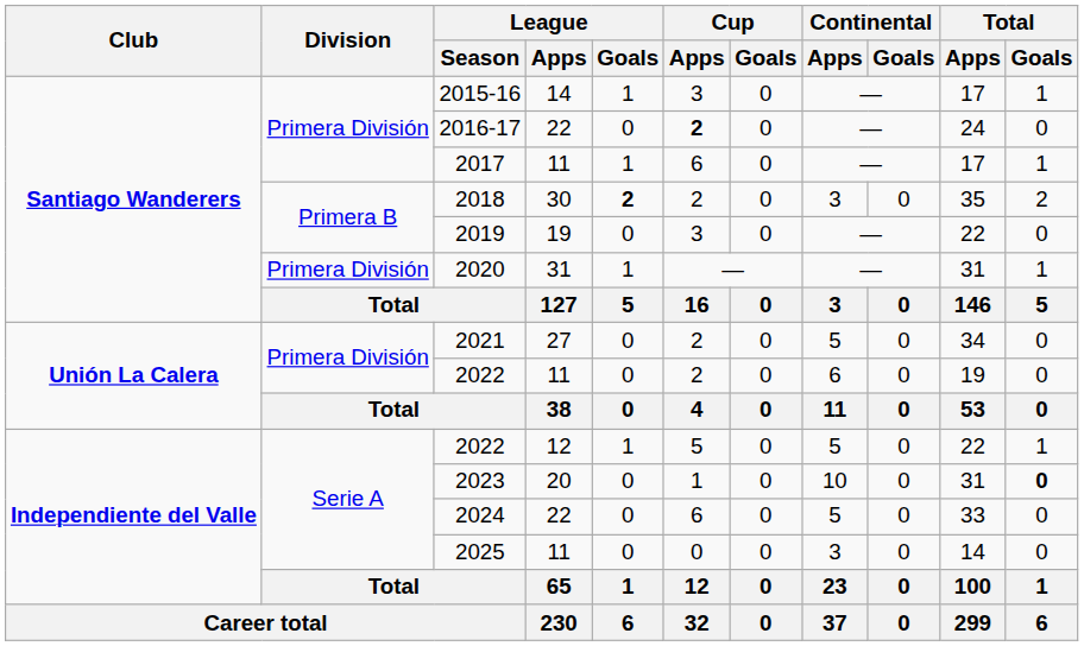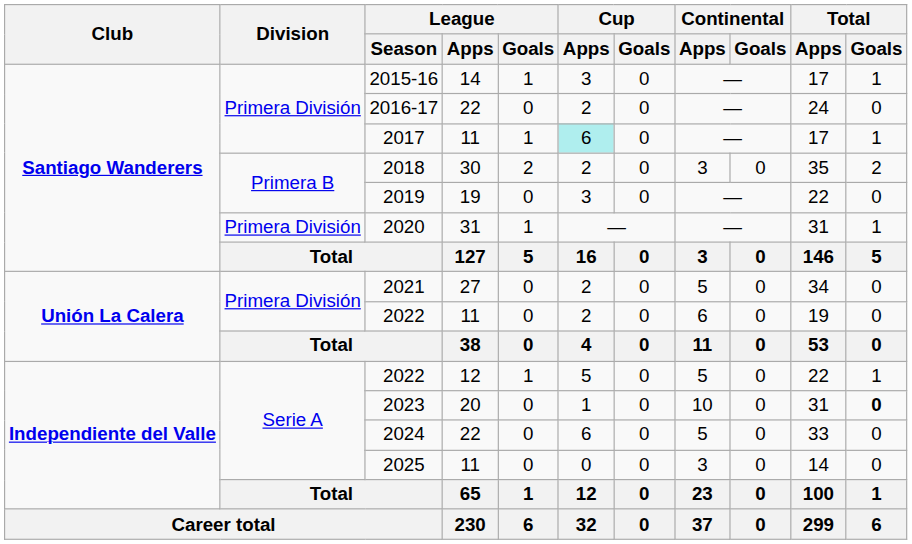2016-17 | Cup / Apps: bold -> normal
2017 | Cup / Apps: no background -> paleturquoise background
2018 | League / Goals: bold -> normal
